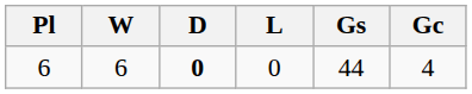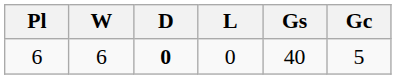row 2 | Gs: 44 -> 40
row 2 | Gc: 4 -> 5
